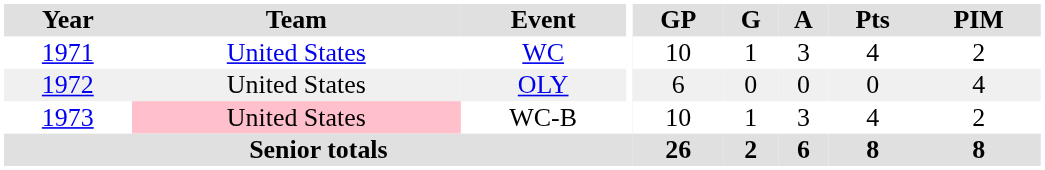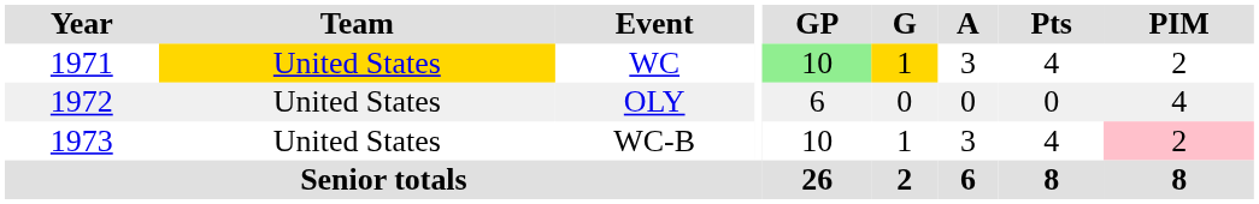WC | Team: no background -> gold background
WC | GP: no background -> lightgreen background
WC | G: no background -> gold background
WC-B | Team: pink background -> no background
WC-B | PIM: no background -> pink background
